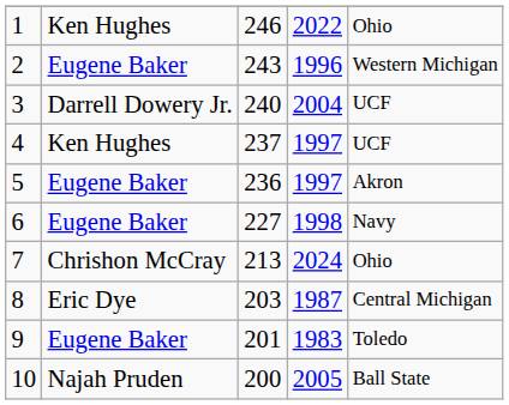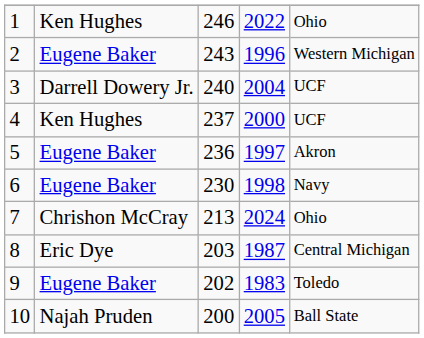4 | column 4: 1997 -> 2000
6 | column 3: 227 -> 230
9 | column 3: 201 -> 202
